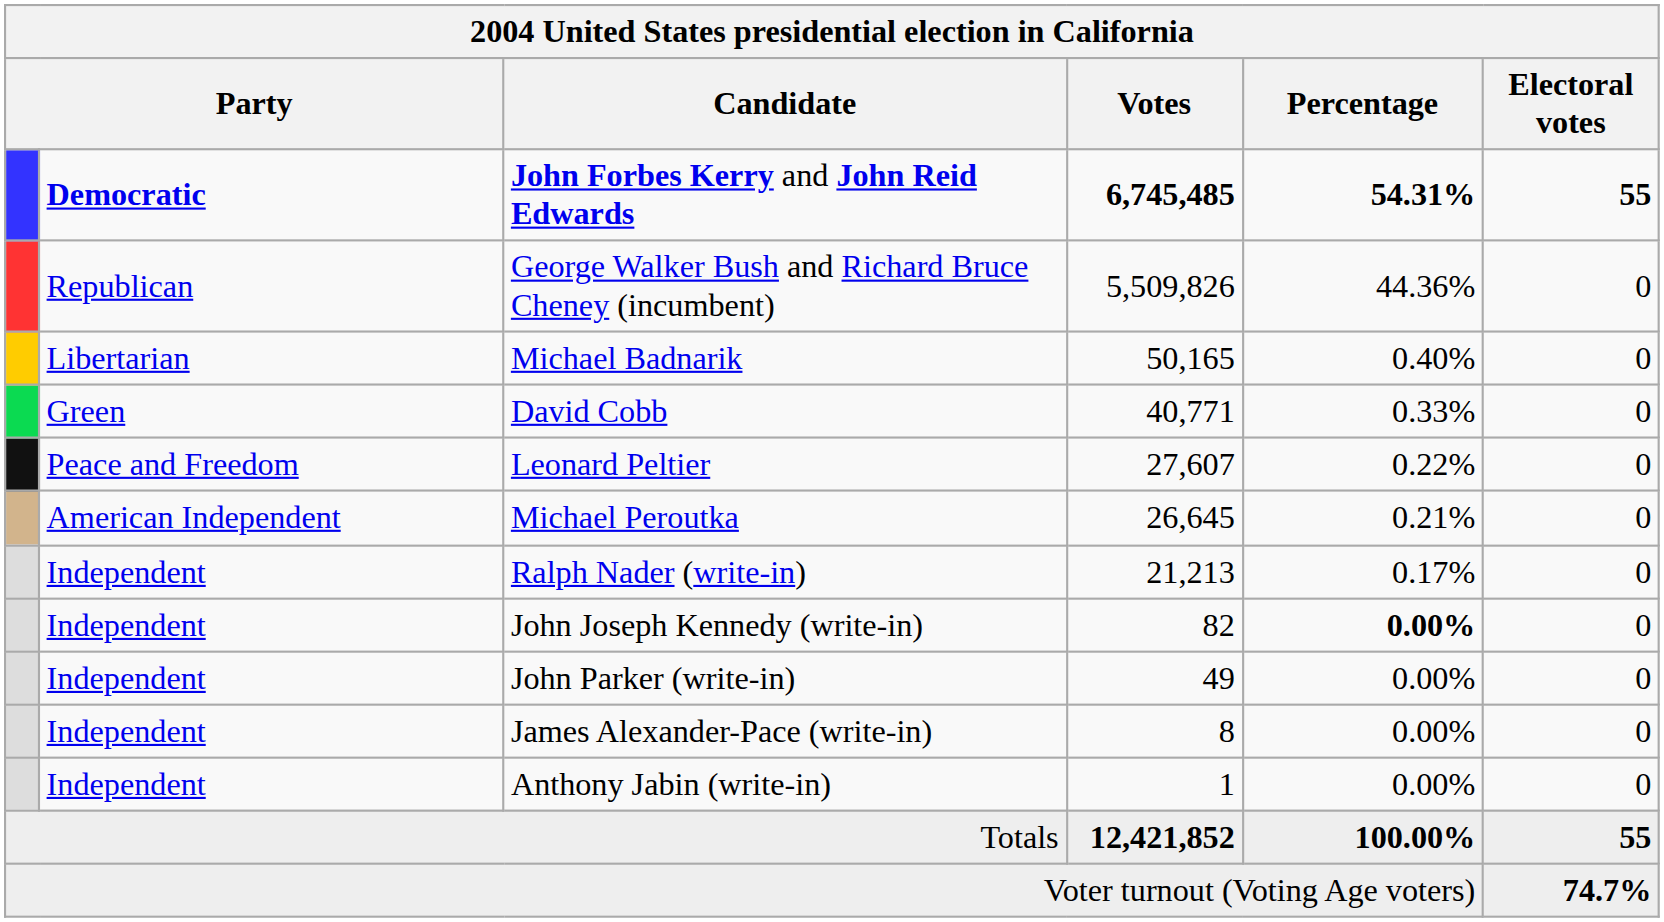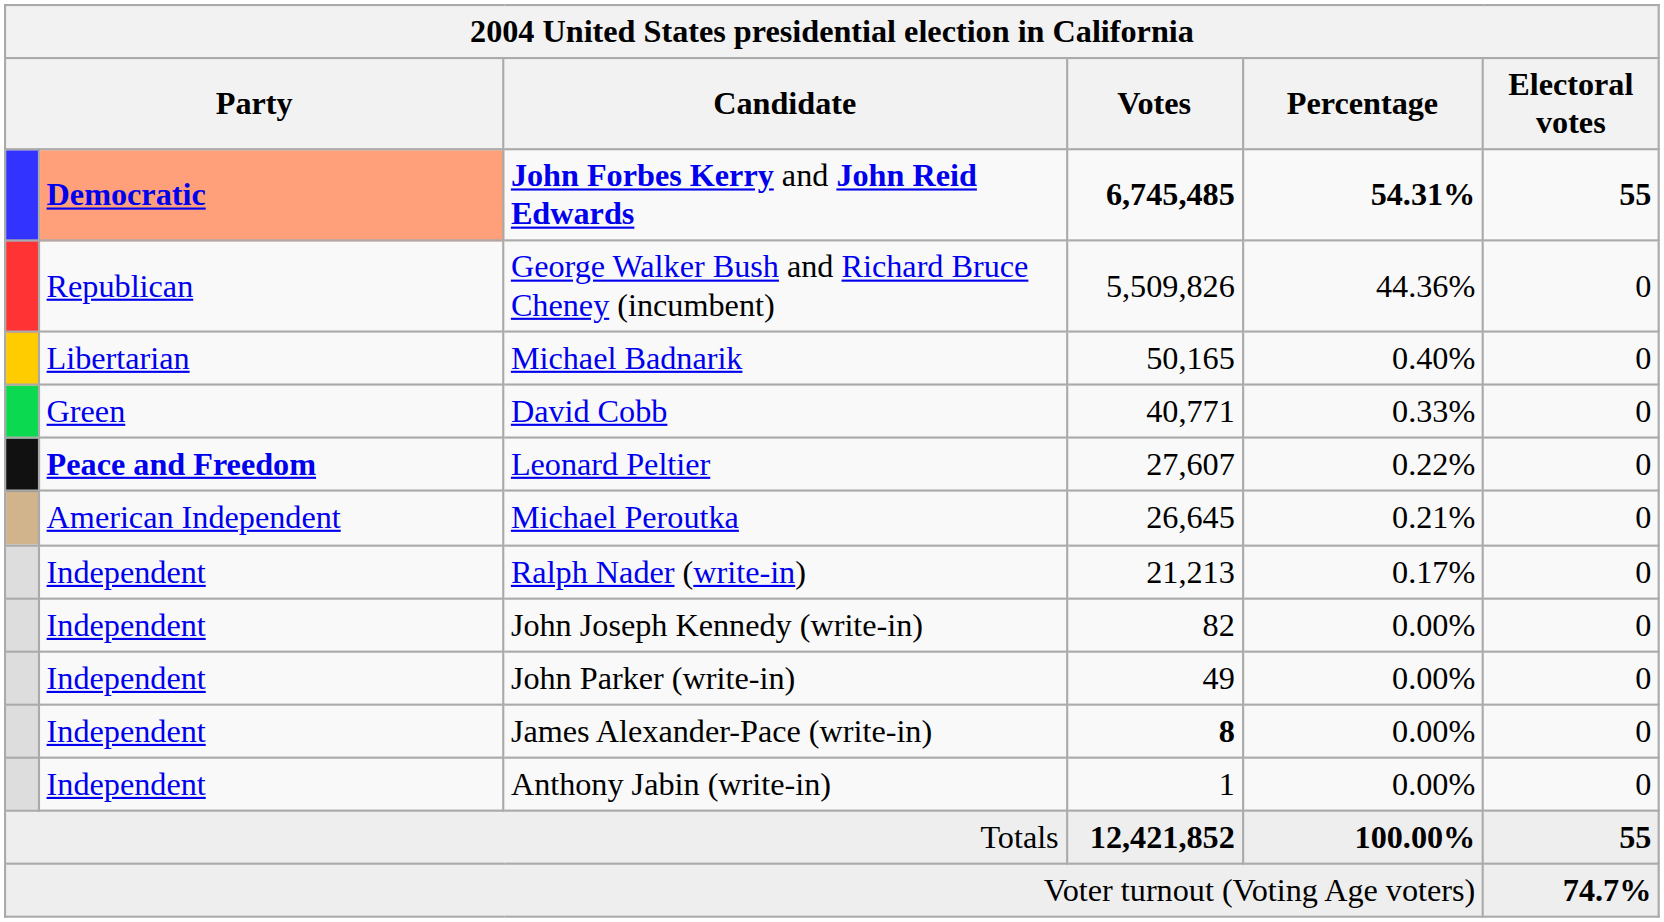John Forbes Kerry and John Reid Edwards | column 2: no background -> lightsalmon background
Leonard Peltier | column 2: normal -> bold
John Joseph Kennedy (write-in) | Percentage: bold -> normal
James Alexander-Pace (write-in) | Votes: normal -> bold
